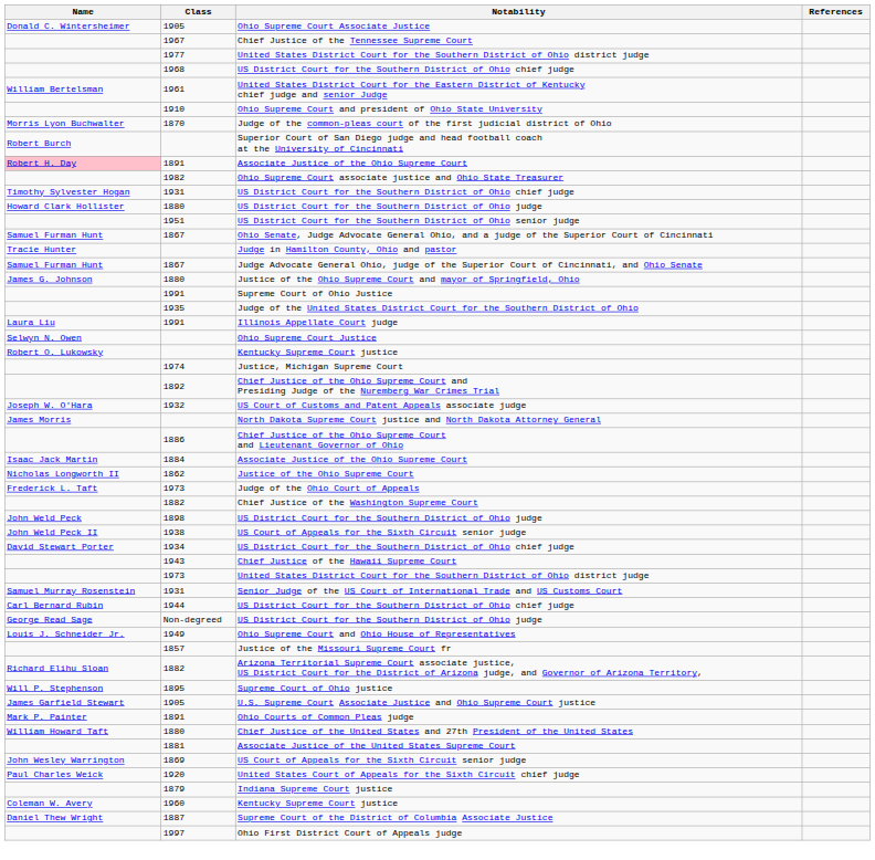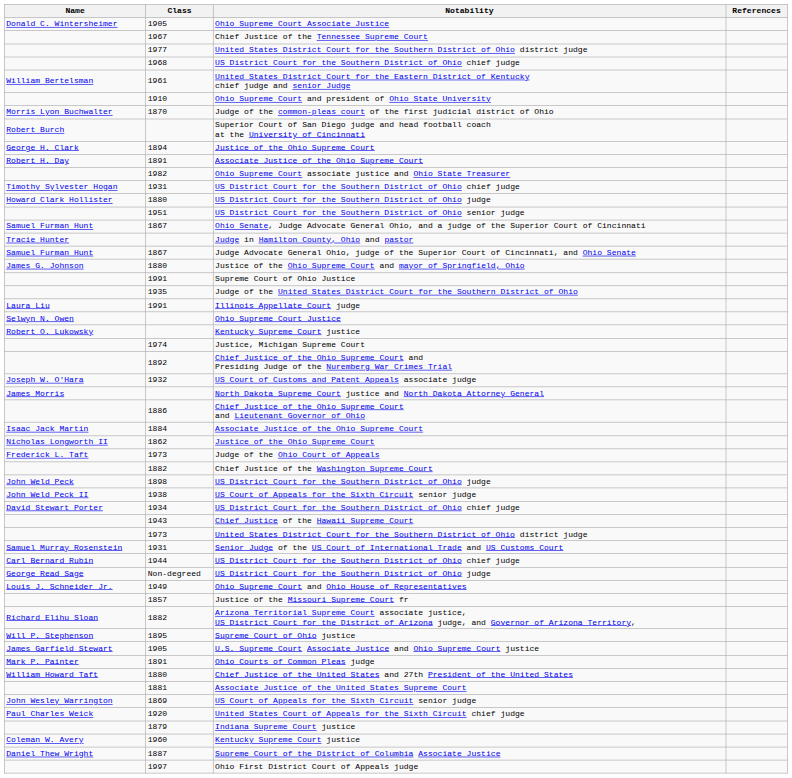+ row: George H. Clark | 1894 | Justice of the Ohio Supreme Court
1891 / Associate Justice of the Ohio Supreme Court | Name: pink background -> no background
